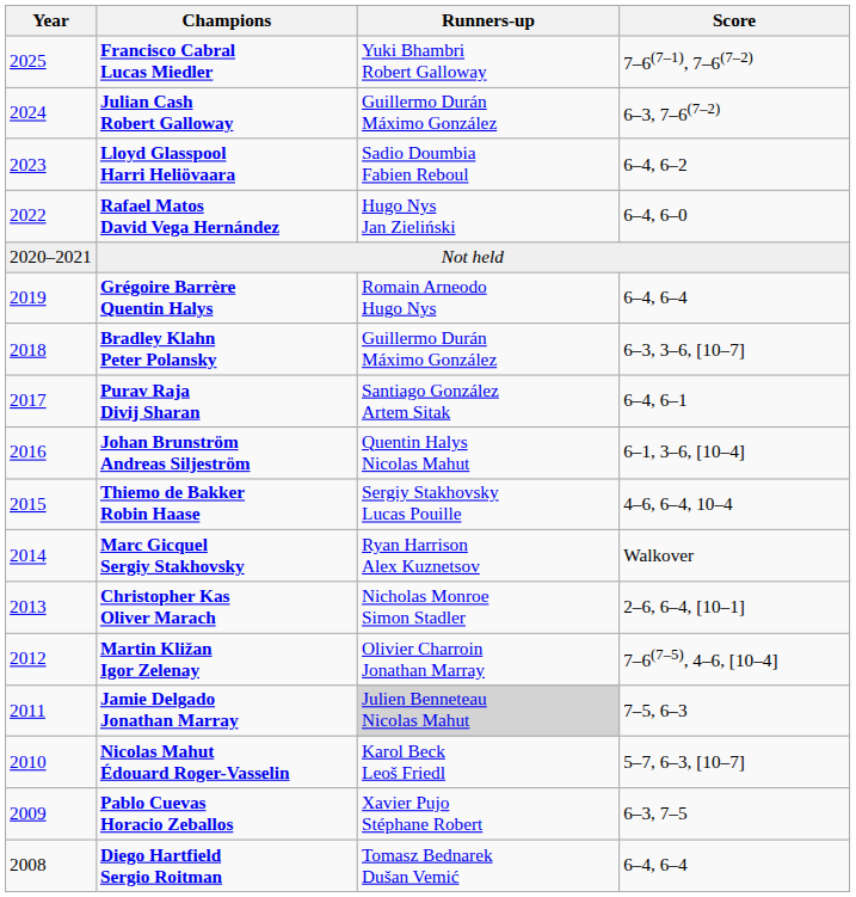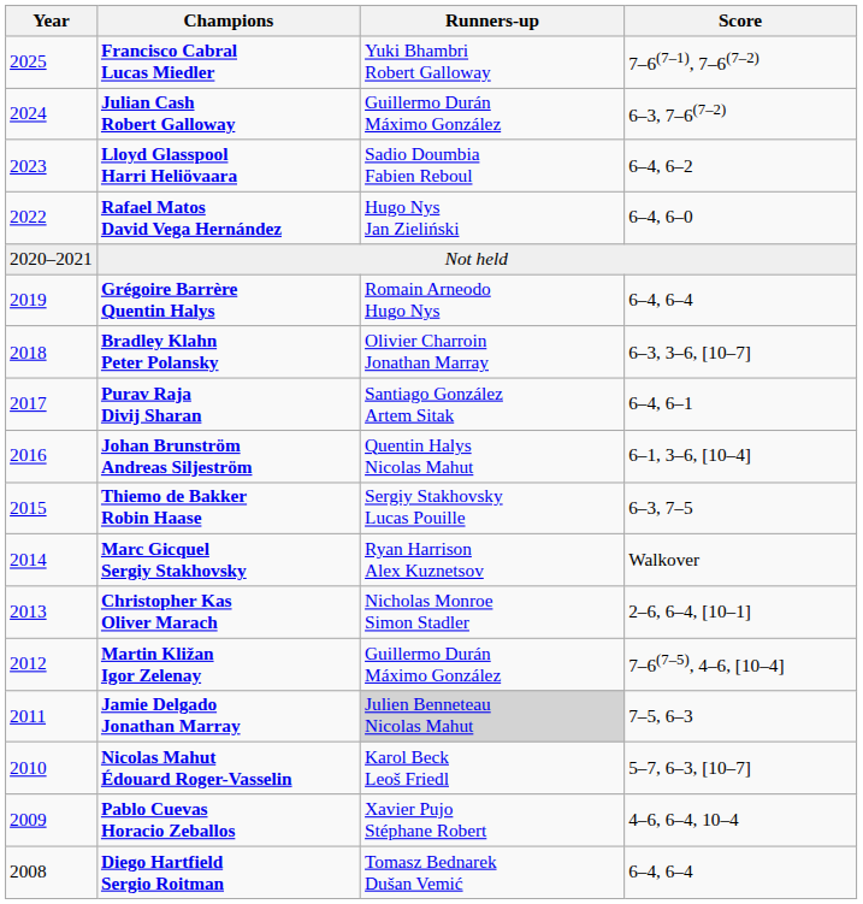Bradley Klahn Peter Polansky | Runners-up: Guillermo Durán Máximo González -> Olivier Charroin Jonathan Marray
Thiemo de Bakker Robin Haase | Score: 4–6, 6–4, 10–4 -> 6–3, 7–5
Martin Kližan Igor Zelenay | Runners-up: Olivier Charroin Jonathan Marray -> Guillermo Durán Máximo González
Pablo Cuevas Horacio Zeballos | Score: 6–3, 7–5 -> 4–6, 6–4, 10–4
